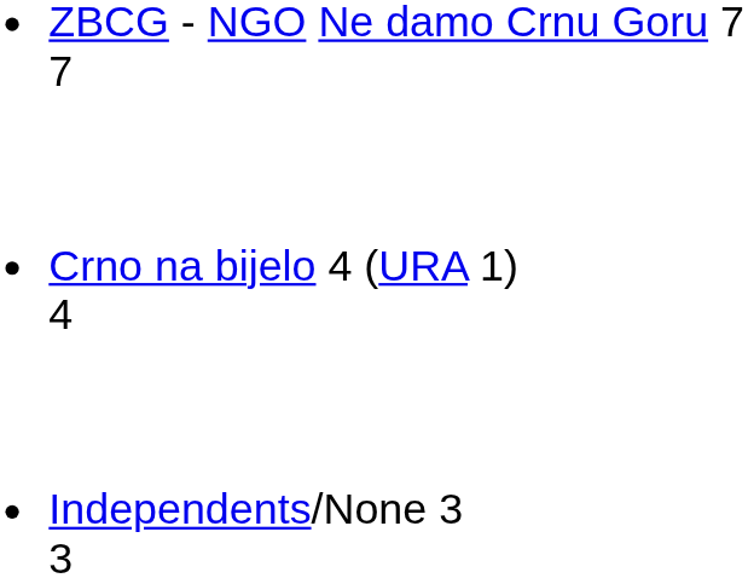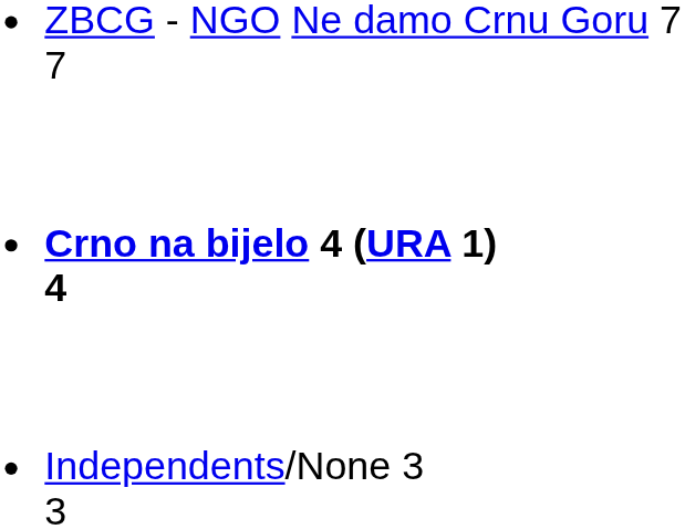row 2 | column 1: normal -> bold
